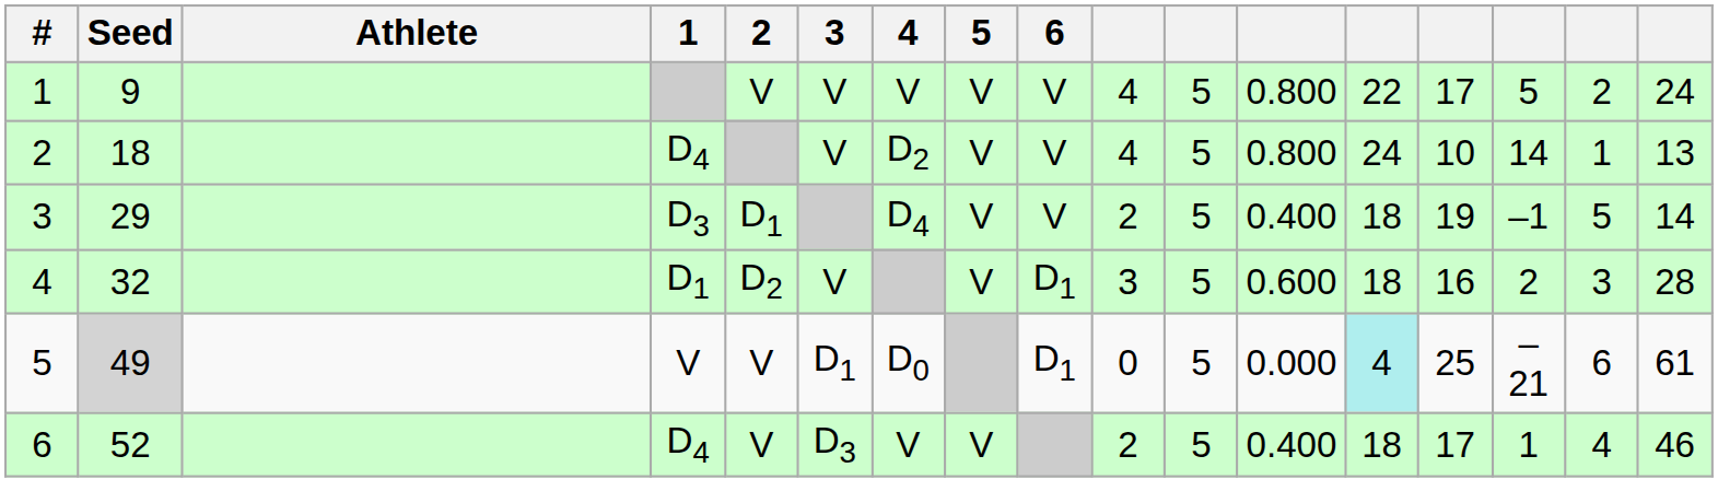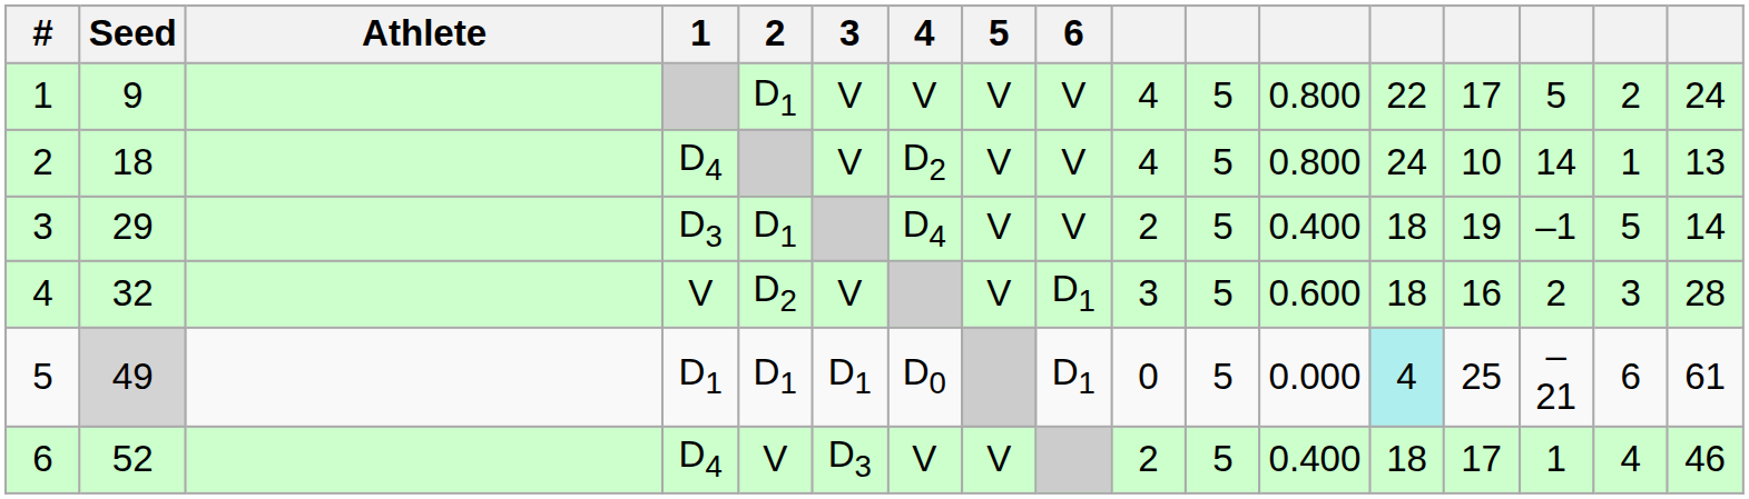row 2 | 2: V -> D1
row 5 | 1: D1 -> V
row 6 | 1: V -> D1
row 6 | 2: V -> D1
